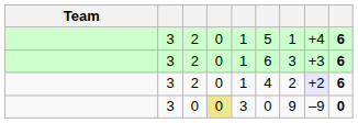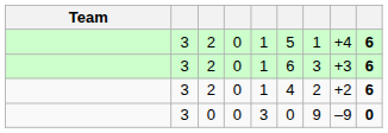row 4 | column 8: lavender background -> no background
row 5 | column 4: khaki background -> no background
